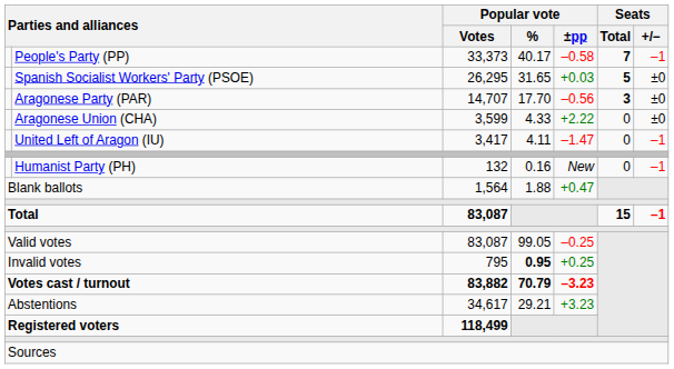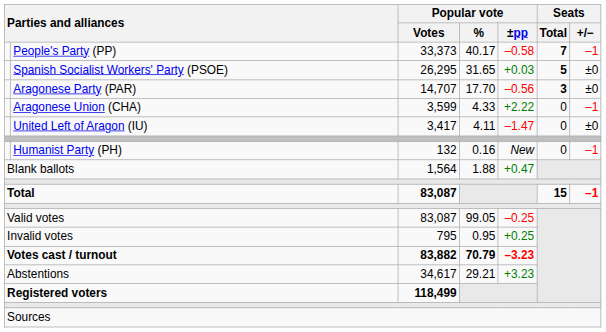Aragonese Union (CHA) | Seats / +/−: ±0 -> –1
United Left of Aragon (IU) | Seats / +/−: –1 -> ±0
Invalid votes | Popular vote / %: bold -> normal
